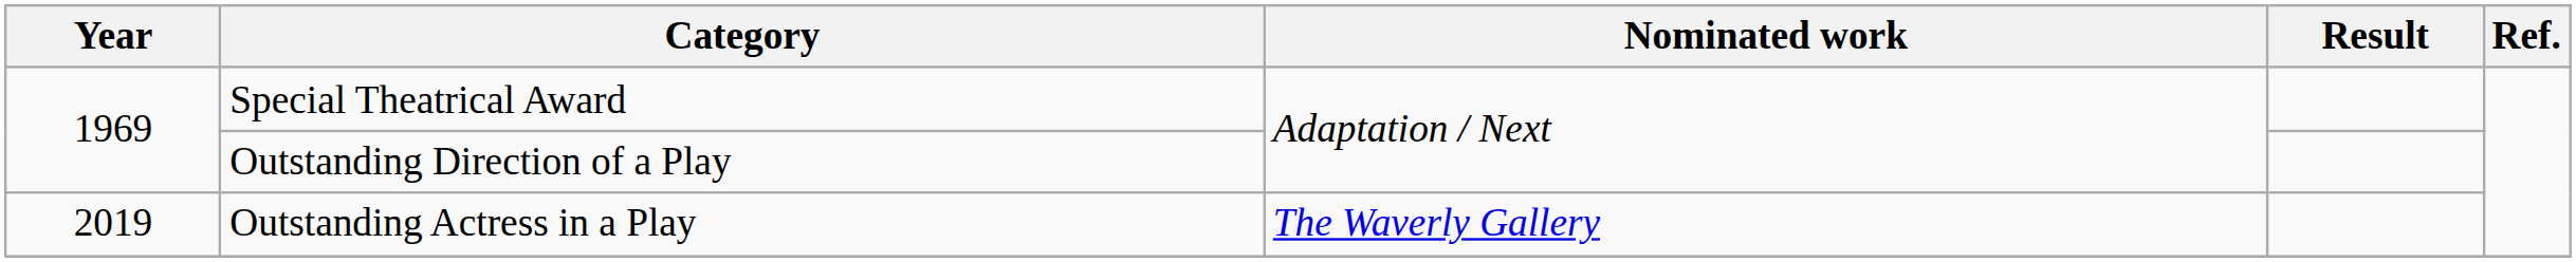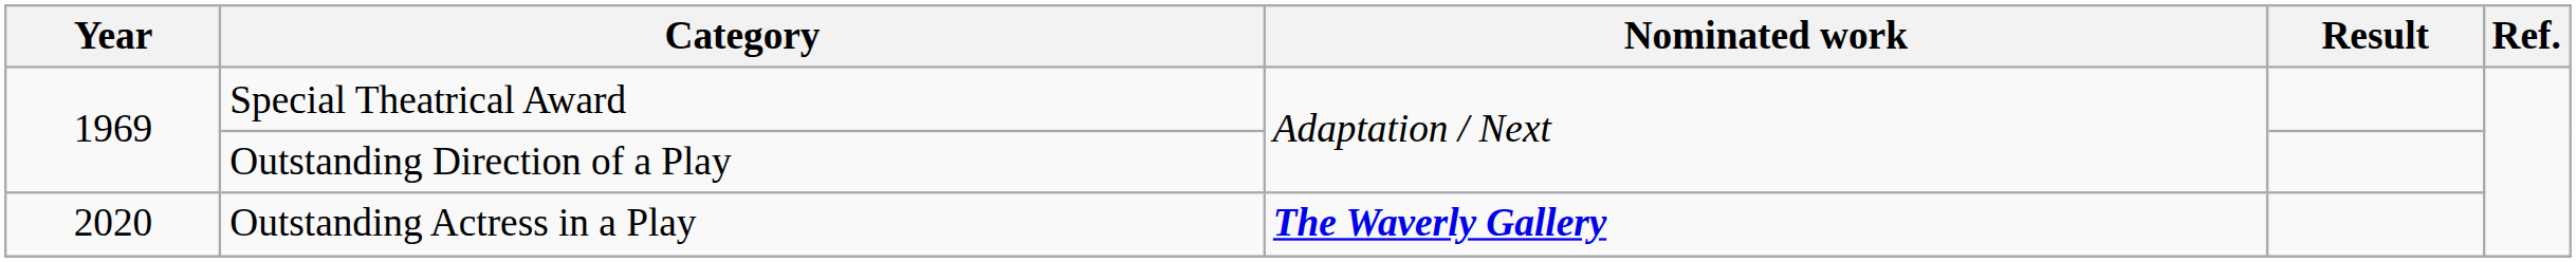Outstanding Actress in a Play | Year: 2019 -> 2020
Outstanding Actress in a Play | Nominated work: normal -> bold
